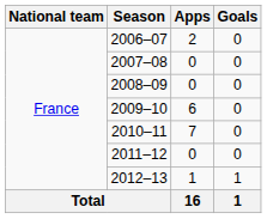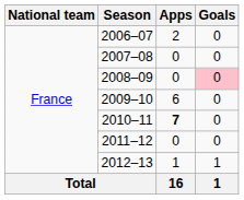2008–09 | Goals: no background -> pink background
2010–11 | Apps: normal -> bold
